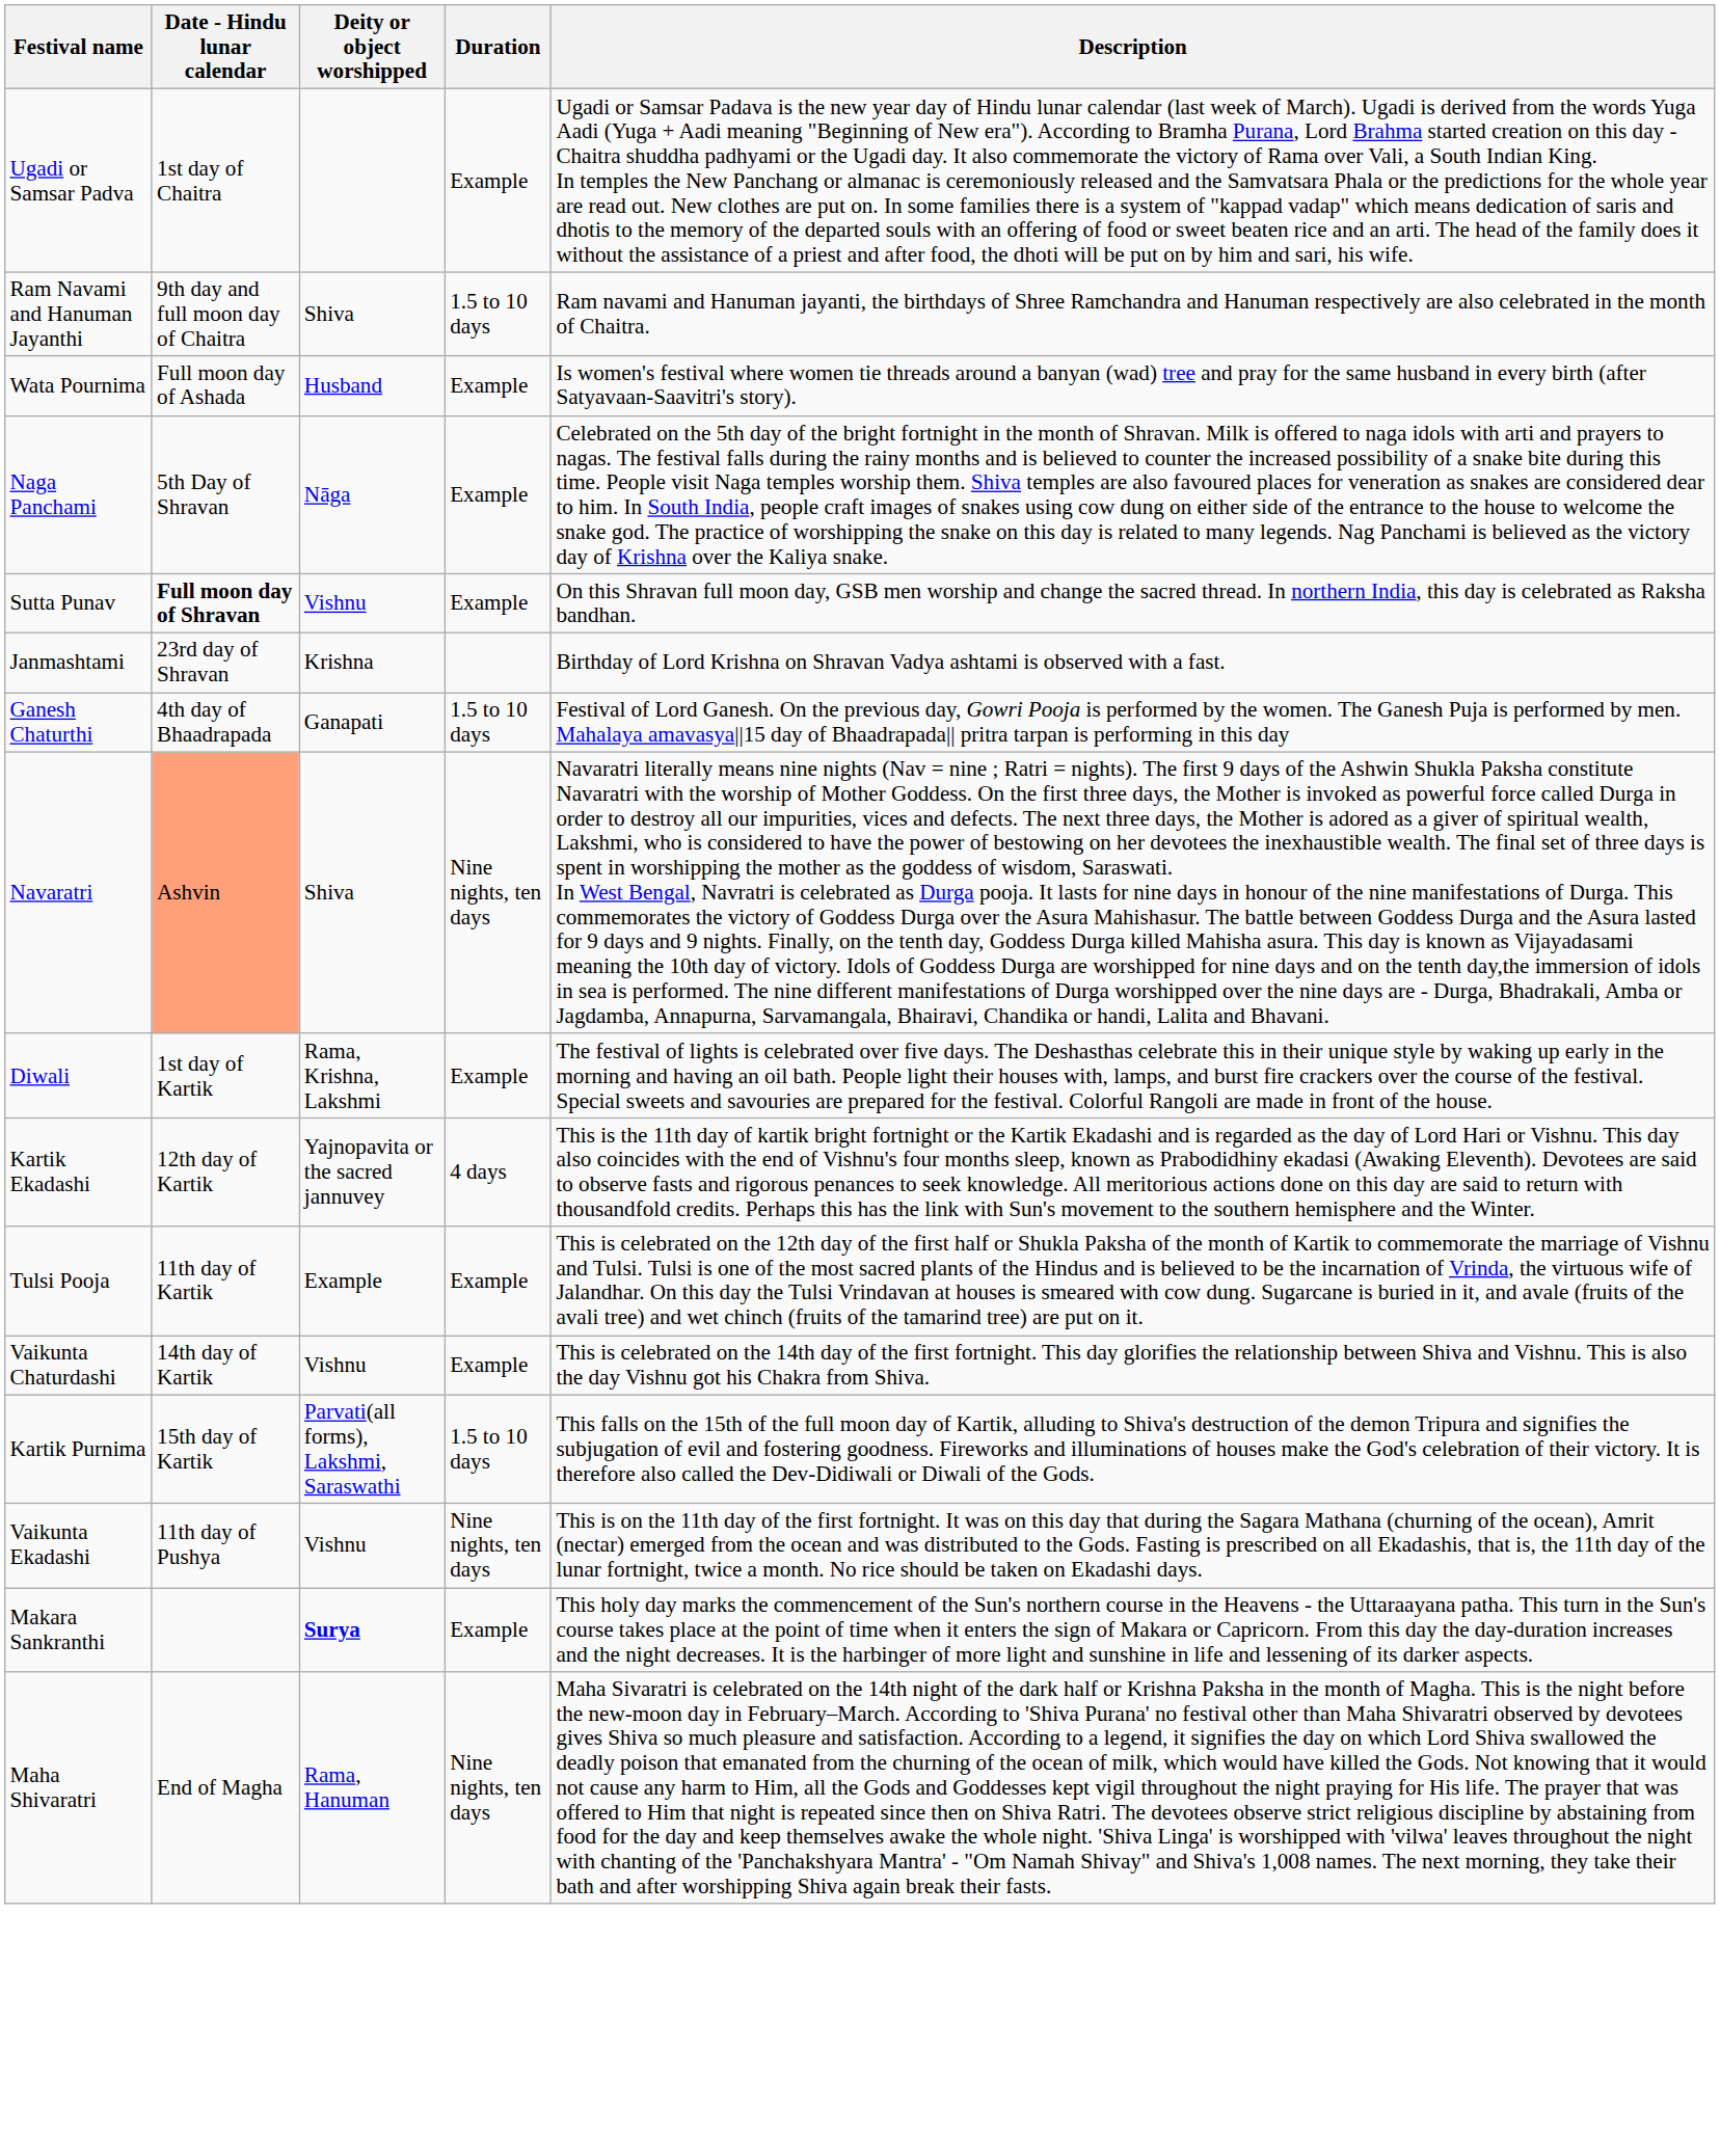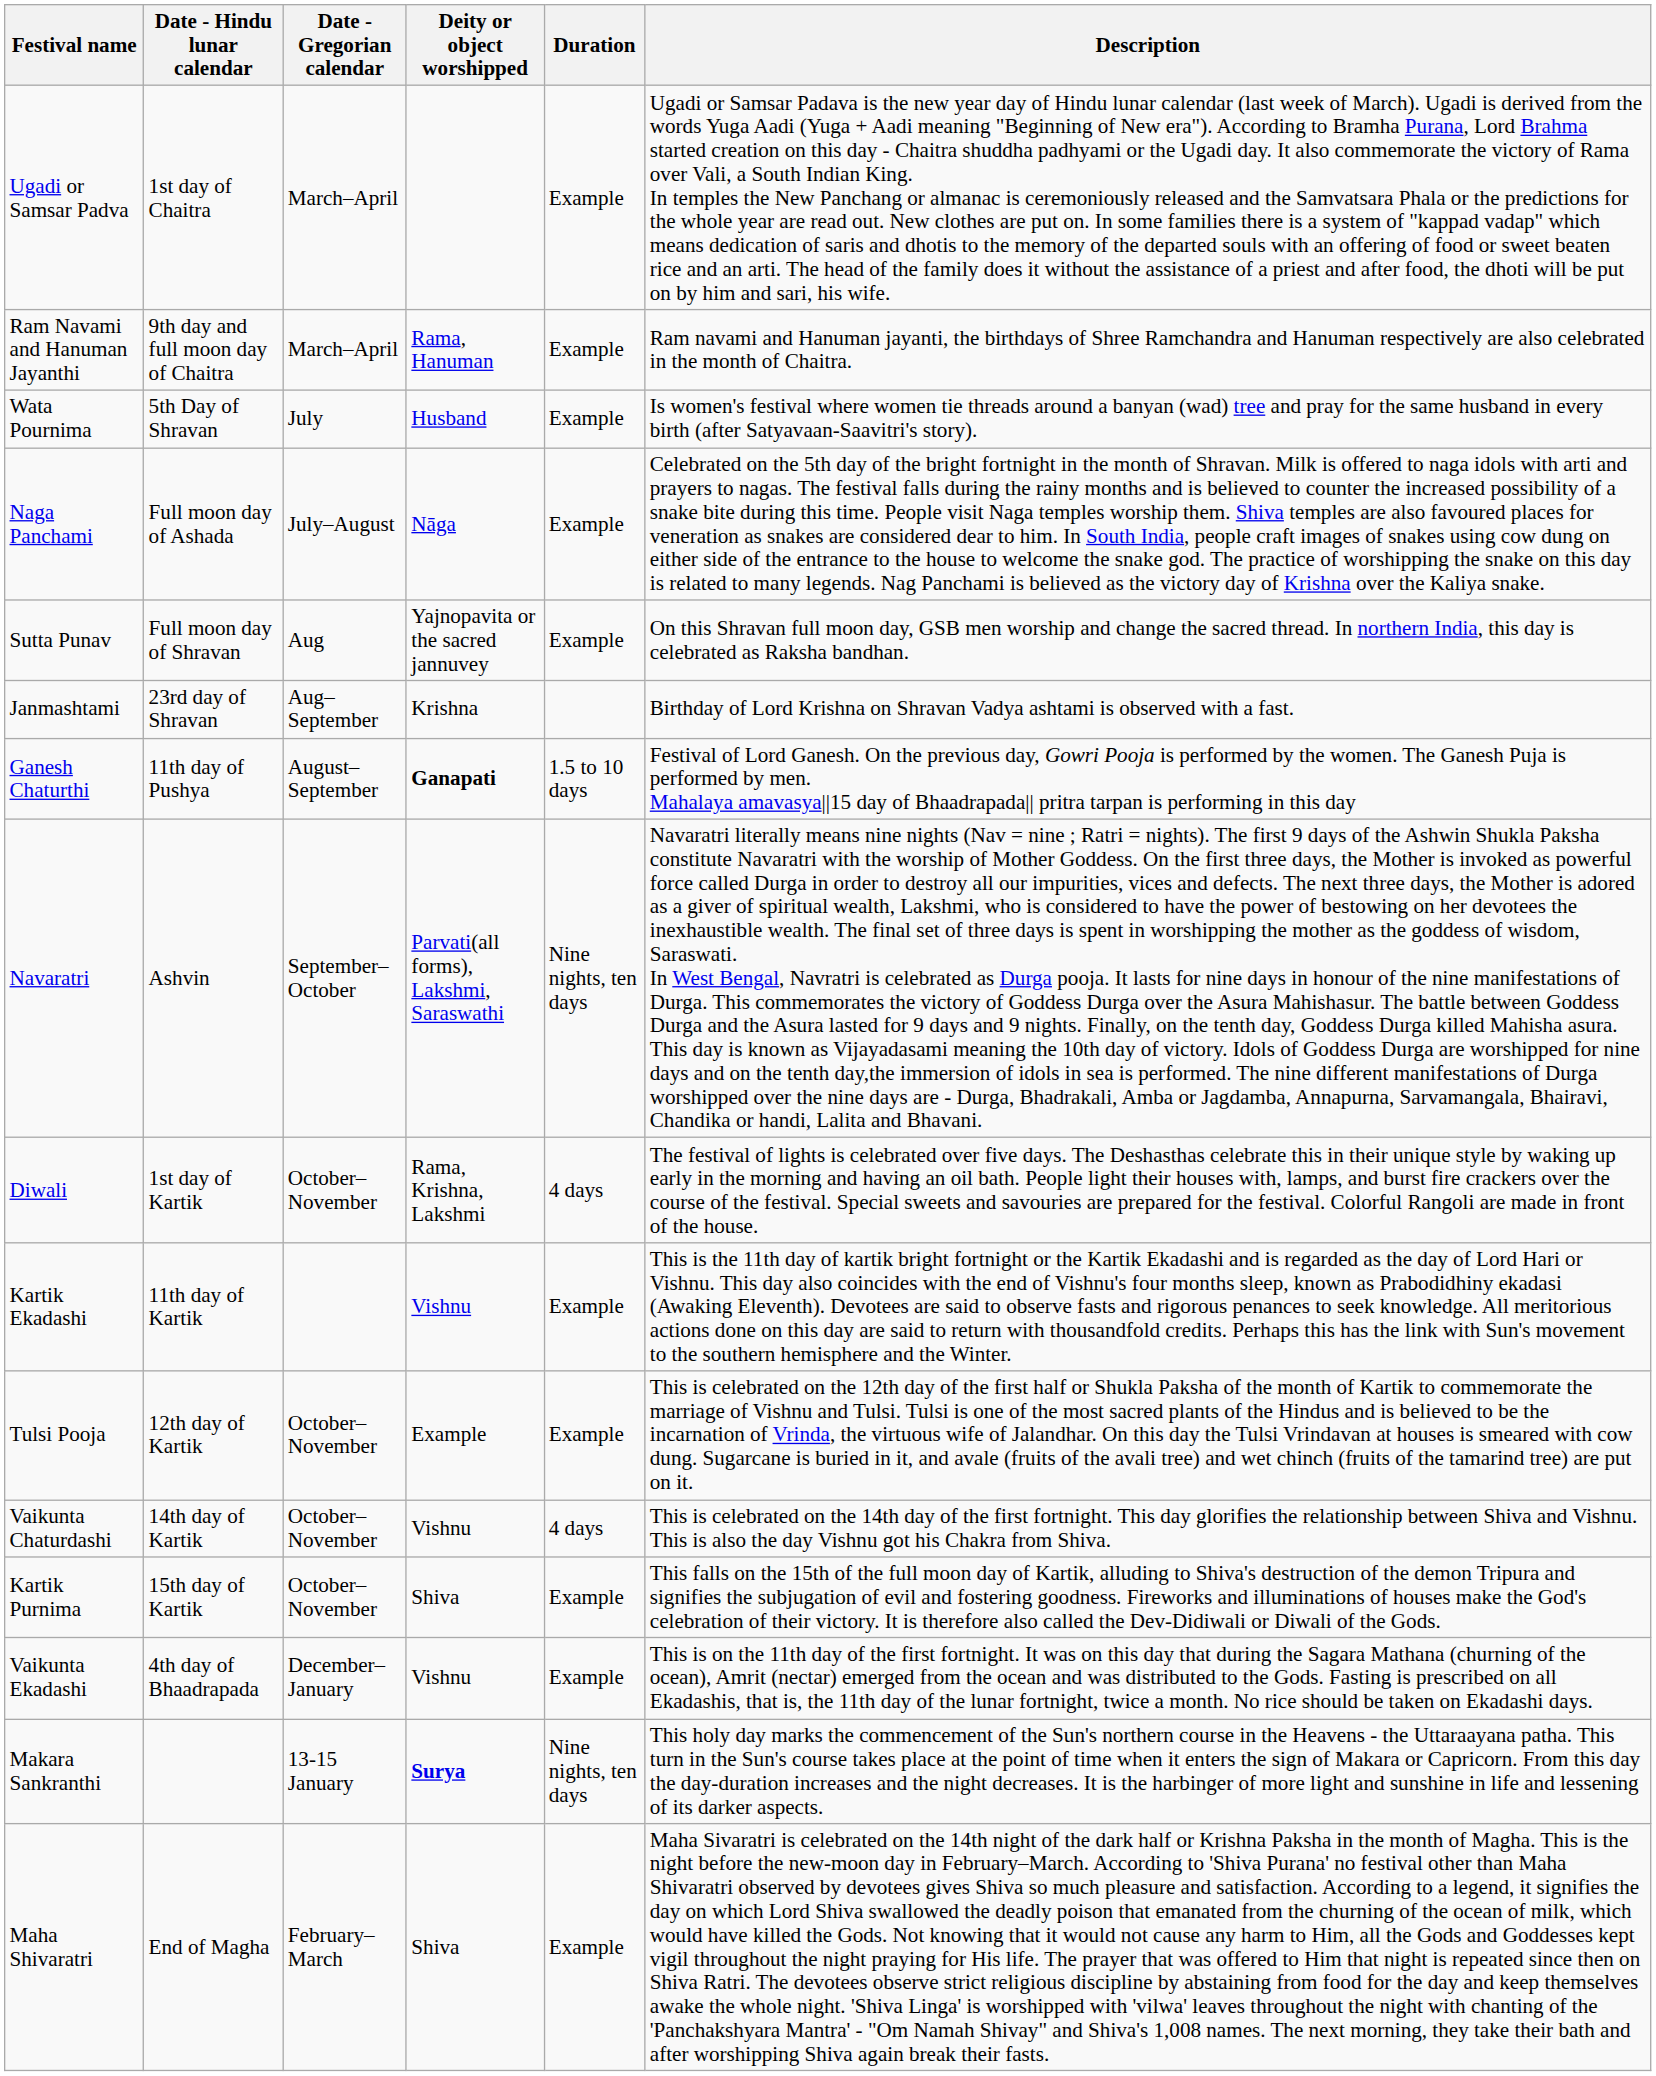+ column: Date - Gregorian calendar | March–April | March–April | July | July–August | Aug | Aug–September | August–September | September–October | October–November | October–November | October–November | October–November | December–January | 13-15 January | February–March
Ram Navami and Hanuman Jayanthi | Deity or object worshipped: Shiva -> Rama, Hanuman
Ram Navami and Hanuman Jayanthi | Duration: 1.5 to 10 days -> Example
Wata Pournima | Date - Hindu lunar calendar: Full moon day of Ashada -> 5th Day of Shravan
Naga Panchami | Date - Hindu lunar calendar: 5th Day of Shravan -> Full moon day of Ashada
Sutta Punav | Date - Hindu lunar calendar: bold -> normal
Sutta Punav | Deity or object worshipped: Vishnu -> Yajnopavita or the sacred jannuvey
Ganesh Chaturthi | Date - Hindu lunar calendar: 4th day of Bhaadrapada -> 11th day of Pushya
Ganesh Chaturthi | Deity or object worshipped: normal -> bold
Navaratri | Date - Hindu lunar calendar: lightsalmon background -> no background
Navaratri | Deity or object worshipped: Shiva -> Parvati(all forms), Lakshmi, Saraswathi
Diwali | Duration: Example -> 4 days
Kartik Ekadashi | Date - Hindu lunar calendar: 12th day of Kartik -> 11th day of Kartik
Kartik Ekadashi | Deity or object worshipped: Yajnopavita or the sacred jannuvey -> Vishnu
Kartik Ekadashi | Duration: 4 days -> Example
Tulsi Pooja | Date - Hindu lunar calendar: 11th day of Kartik -> 12th day of Kartik
Vaikunta Chaturdashi | Duration: Example -> 4 days
Kartik Purnima | Deity or object worshipped: Parvati(all forms), Lakshmi, Saraswathi -> Shiva
Kartik Purnima | Duration: 1.5 to 10 days -> Example
Vaikunta Ekadashi | Date - Hindu lunar calendar: 11th day of Pushya -> 4th day of Bhaadrapada
Vaikunta Ekadashi | Duration: Nine nights, ten days -> Example
Makara Sankranthi | Duration: Example -> Nine nights, ten days
Maha Shivaratri | Deity or object worshipped: Rama, Hanuman -> Shiva
Maha Shivaratri | Duration: Nine nights, ten days -> Example
